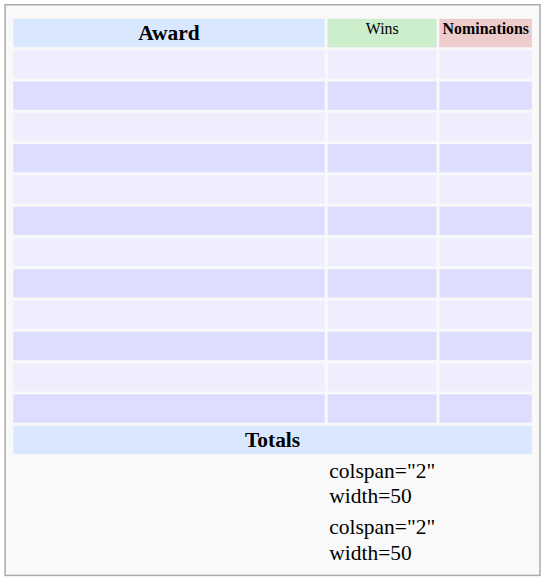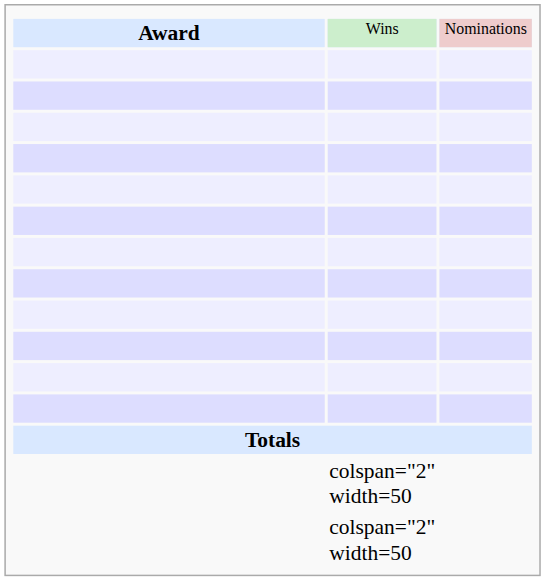Wins | column 3: bold -> normal
